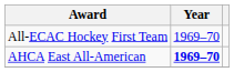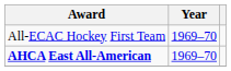row 3 | Award: normal -> bold
row 3 | Year: bold -> normal
